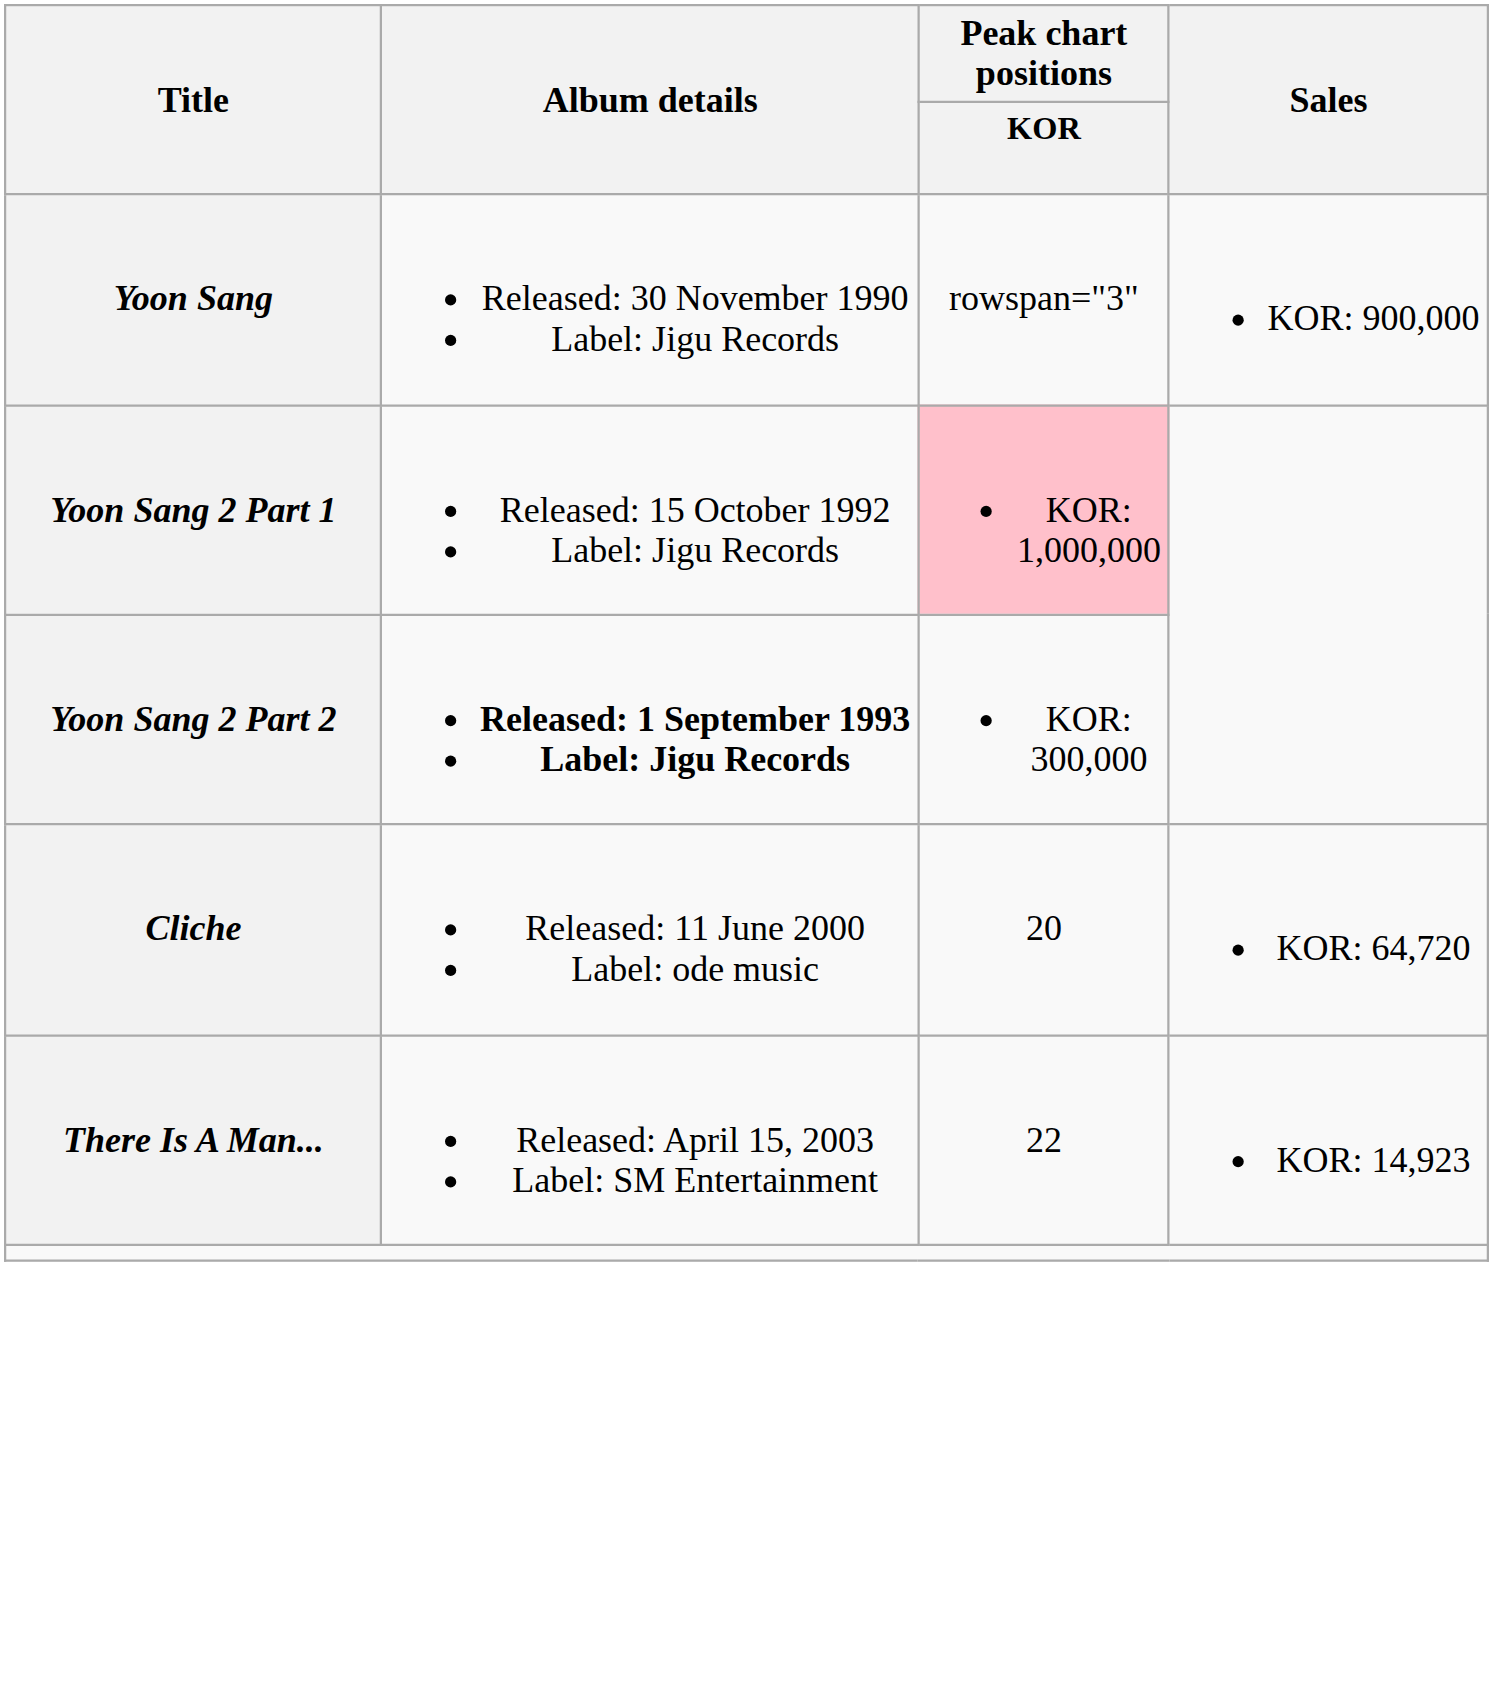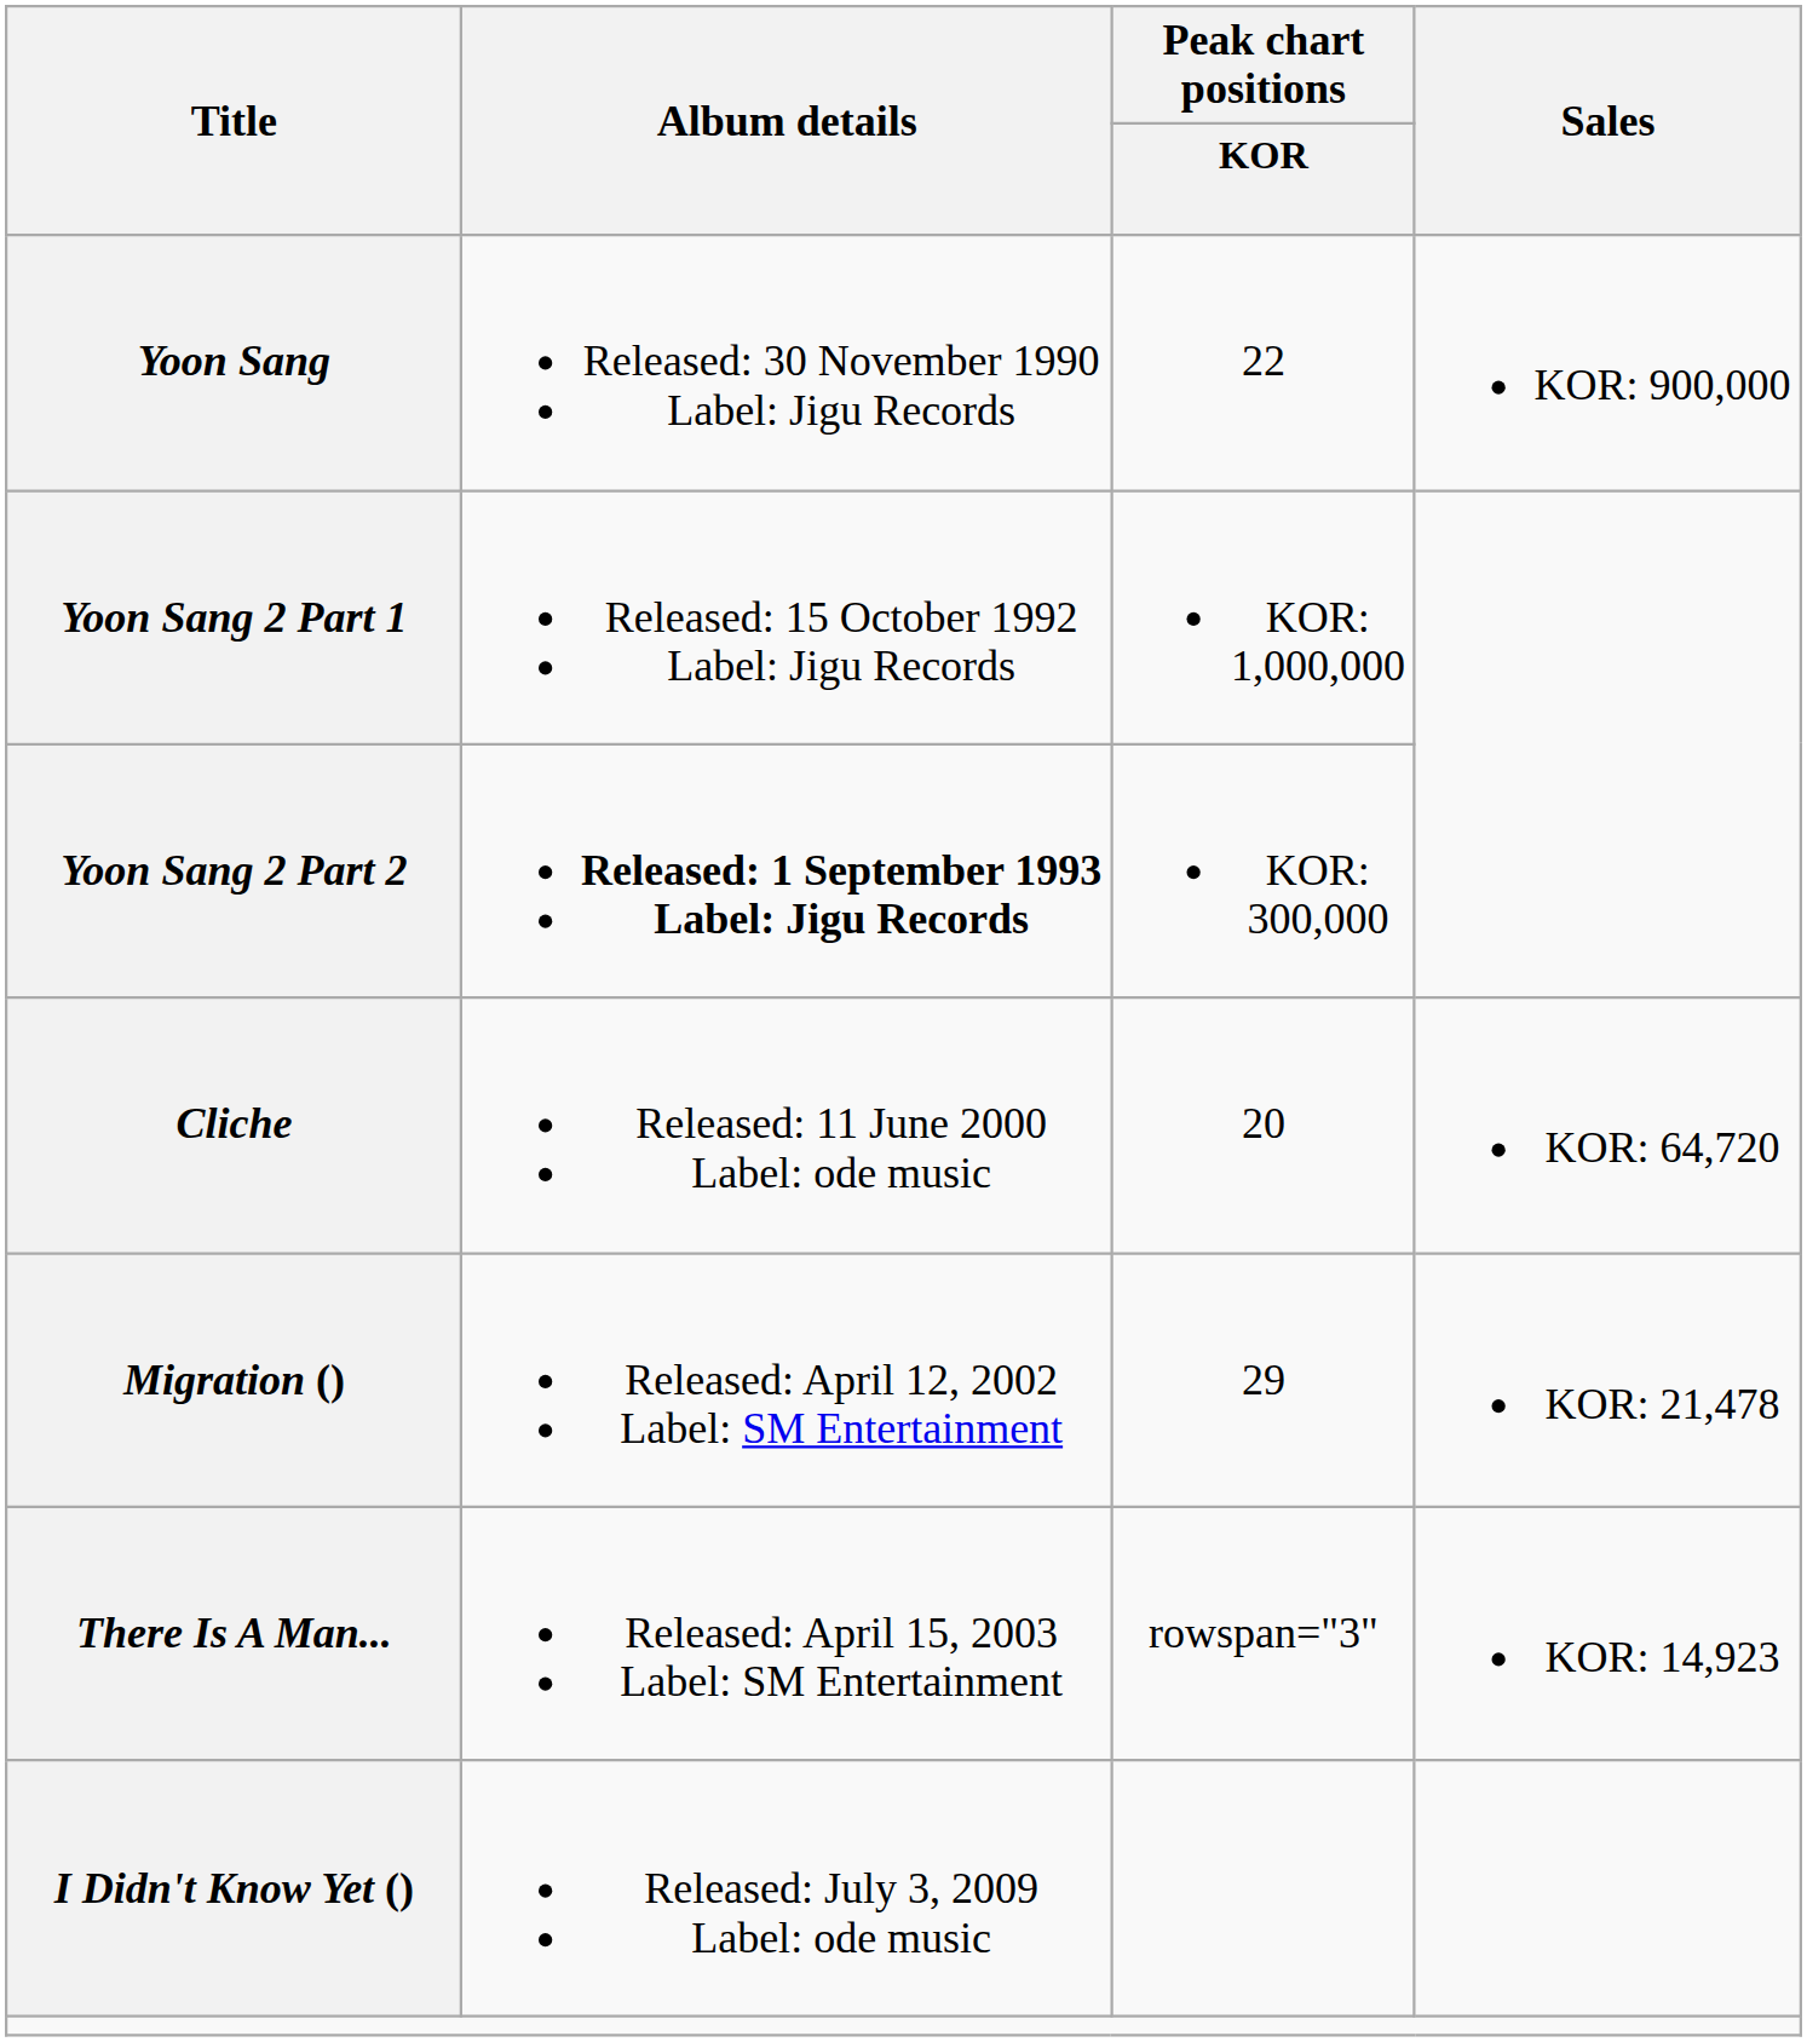Yoon Sang | Peak chart positions / KOR: rowspan="3" -> 22
Yoon Sang 2 Part 1 | Peak chart positions / KOR: pink background -> no background
+ row: Migration () | Released: April 12, 2002 Label: SM Entertainment | 29 | KOR: 21,478
There Is A Man... | Peak chart positions / KOR: 22 -> rowspan="3"
+ row: I Didn't Know Yet () | Released: July 3, 2009 Label: ode music
